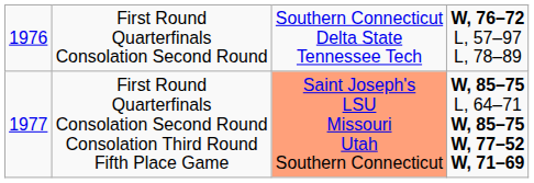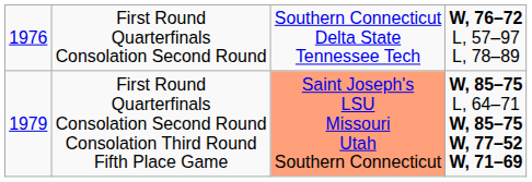row 2 | column 1: 1977 -> 1979
